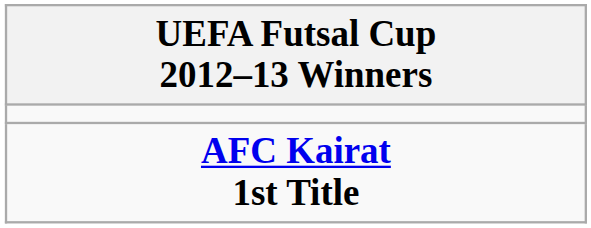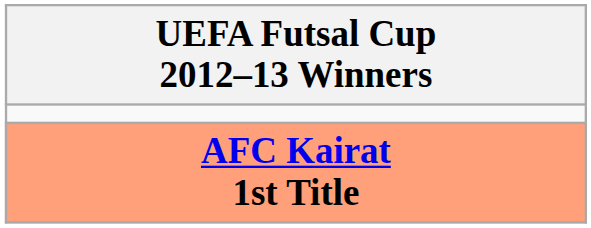row 3 | column 1: no background -> lightsalmon background
